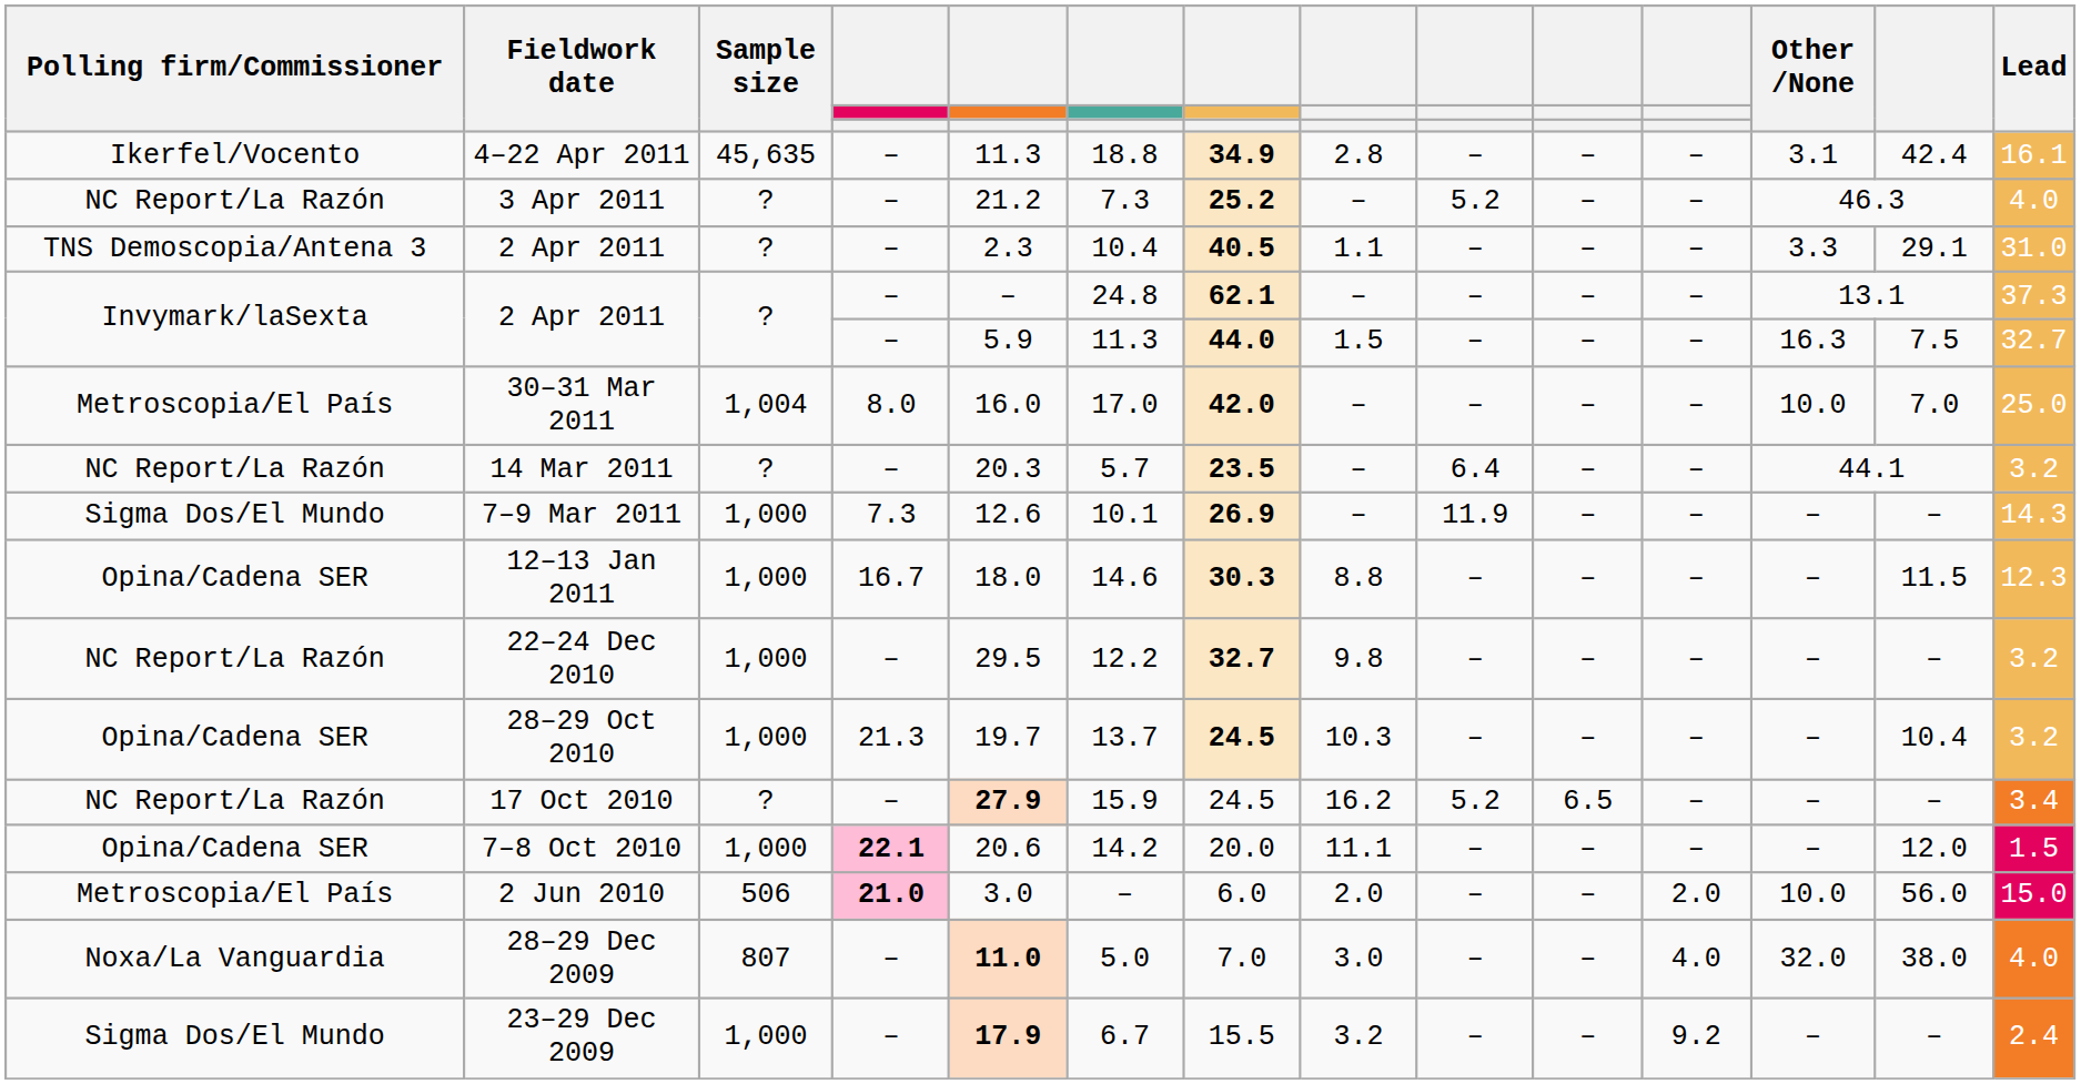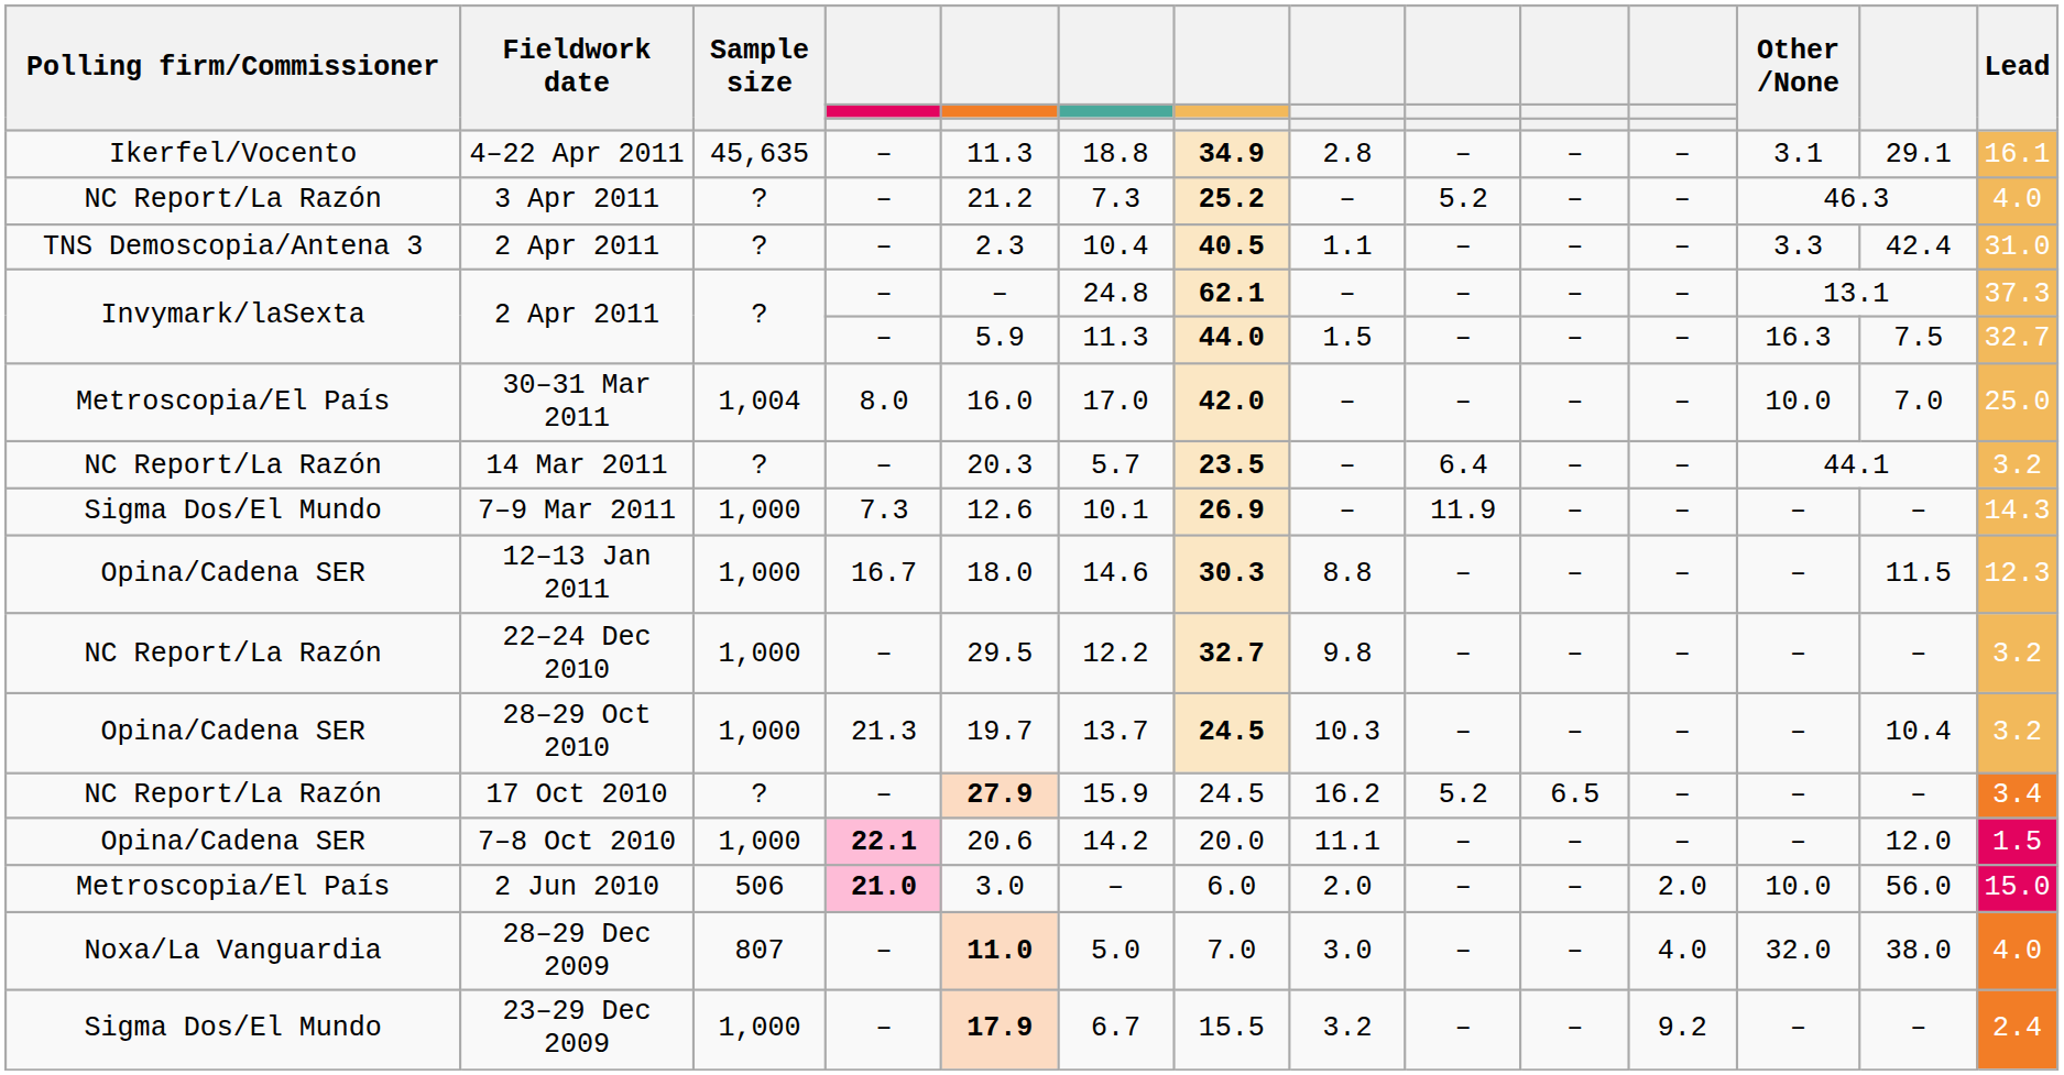4–22 Apr 2011 | column 13: 42.4 -> 29.1
TNS Demoscopia/Antena 3 / 2 Apr 2011 | column 13: 29.1 -> 42.4
